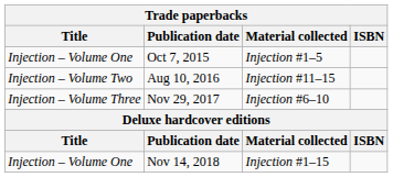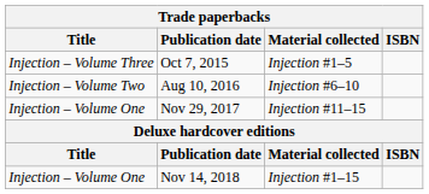Oct 7, 2015 | Title: Injection – Volume One -> Injection – Volume Three
Aug 10, 2016 | Material collected: Injection #11–15 -> Injection #6–10
Nov 29, 2017 | Title: Injection – Volume Three -> Injection – Volume One
Nov 29, 2017 | Material collected: Injection #6–10 -> Injection #11–15
